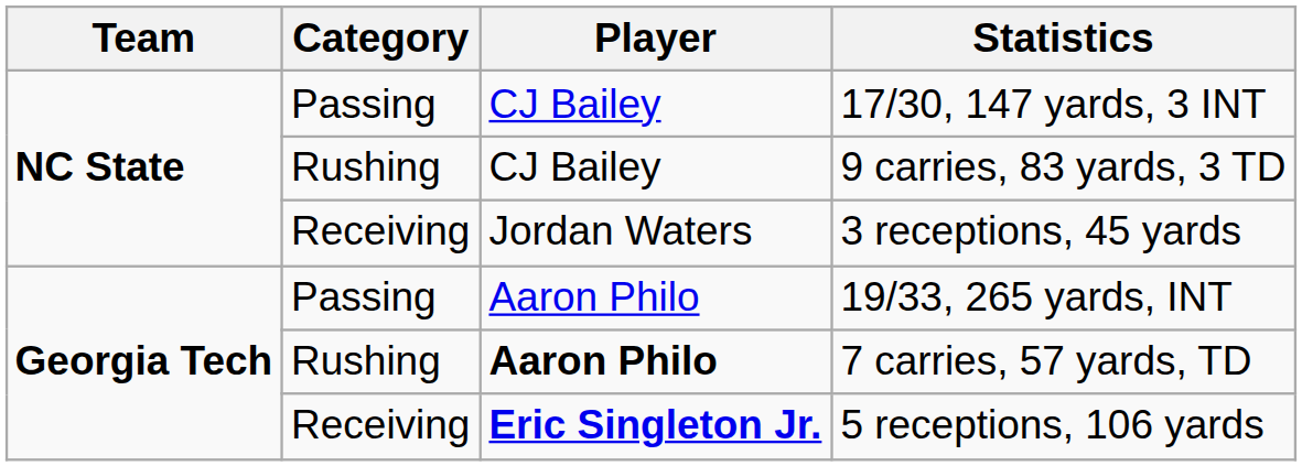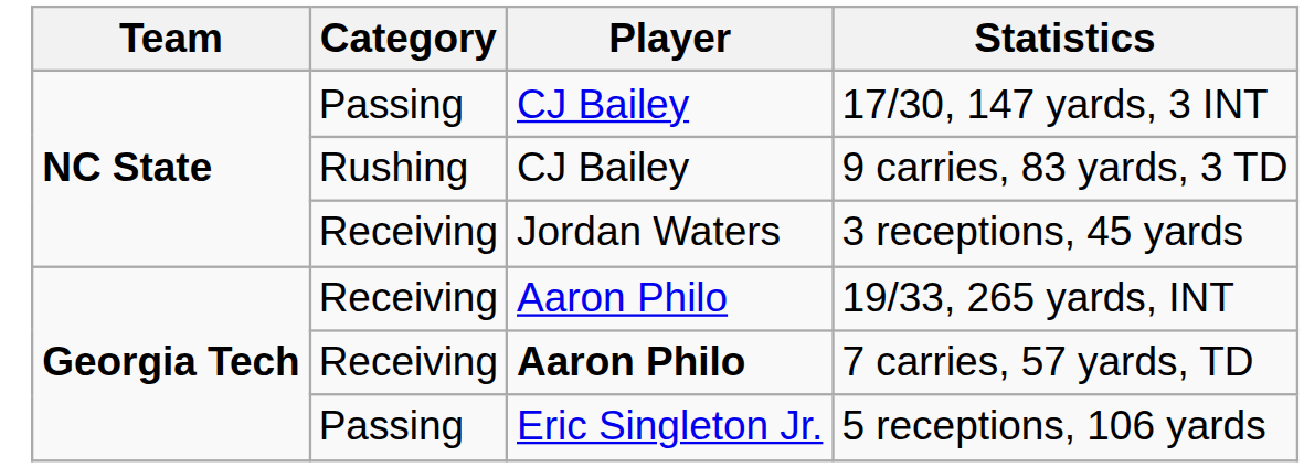19/33, 265 yards, INT | Category: Passing -> Receiving
7 carries, 57 yards, TD | Category: Rushing -> Receiving
5 receptions, 106 yards | Category: Receiving -> Passing
5 receptions, 106 yards | Player: bold -> normal
